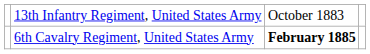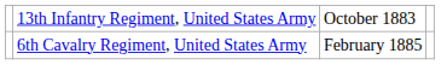6th Cavalry Regiment, United States Army | column 3: bold -> normal
